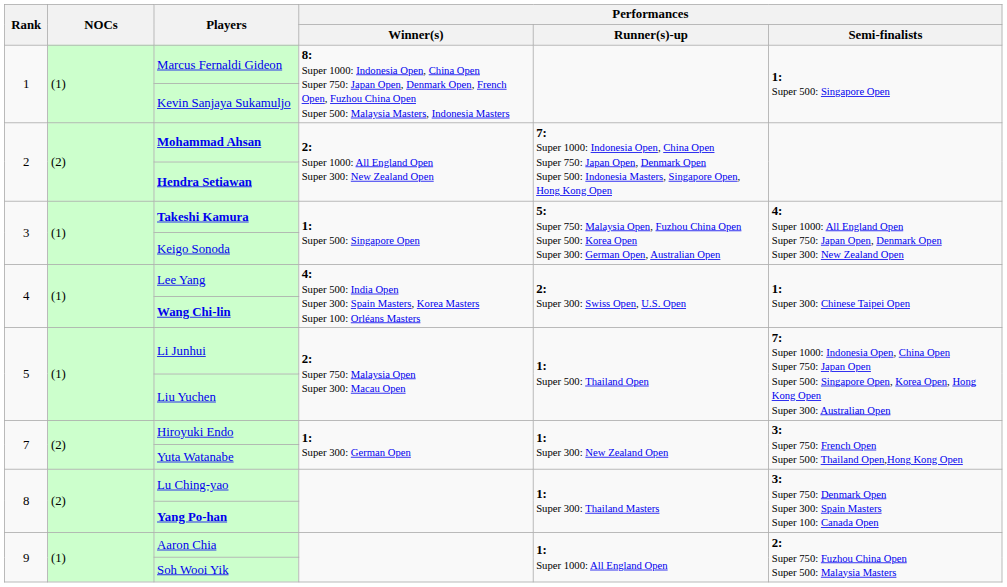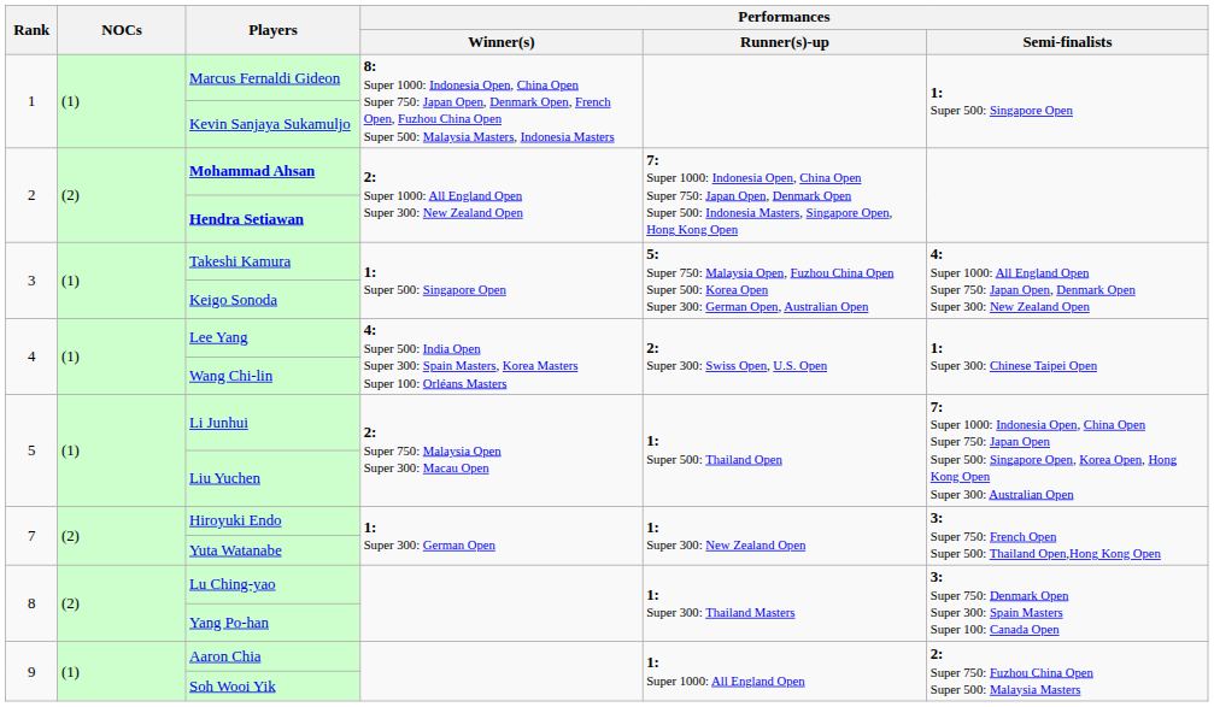Takeshi Kamura | Players: bold -> normal
Wang Chi-lin | Players: bold -> normal
Yang Po-han | Players: bold -> normal
